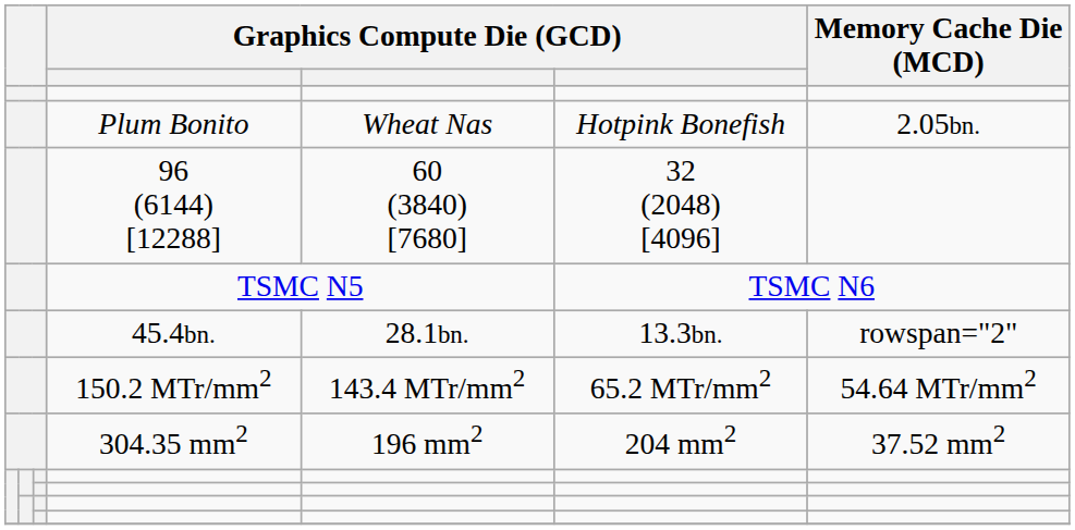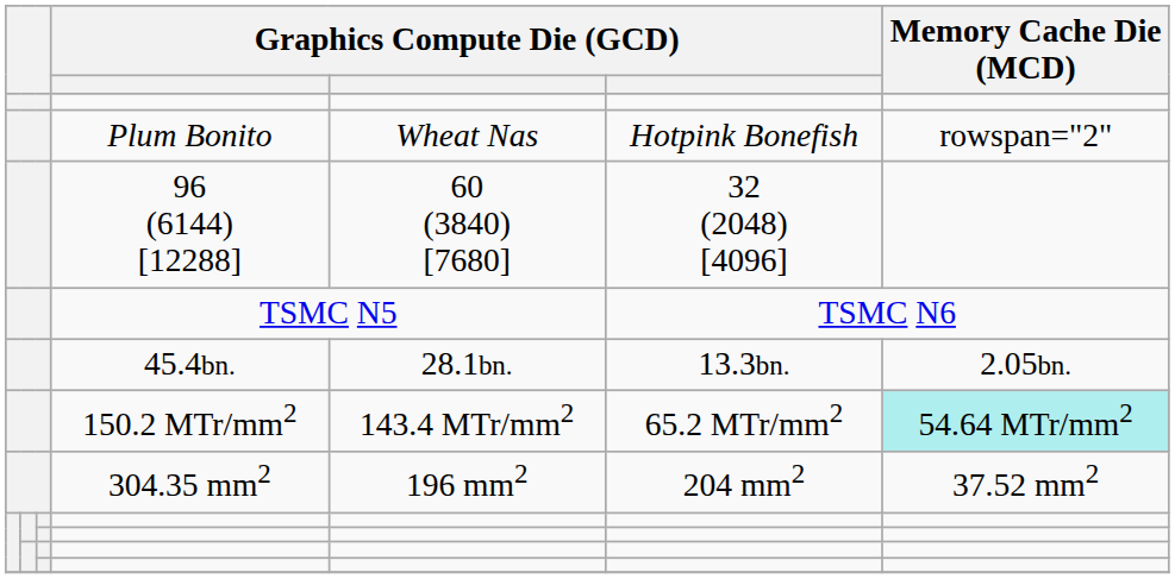Plum Bonito | Memory Cache Die (MCD): 2.05bn. -> rowspan="2"
45.4bn. | Memory Cache Die (MCD): rowspan="2" -> 2.05bn.
150.2 MTr/mm2 | Memory Cache Die (MCD): no background -> paleturquoise background
